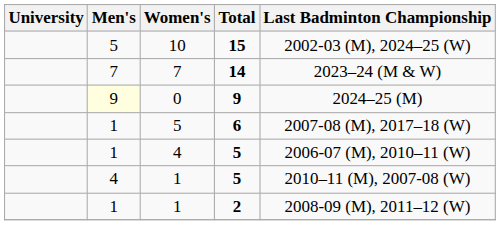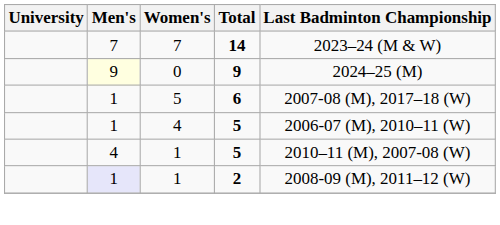- row: 5 | 10 | 15 | 2002-03 (M), 2024–25 (W)
1 / 2 | Men's: no background -> lavender background
